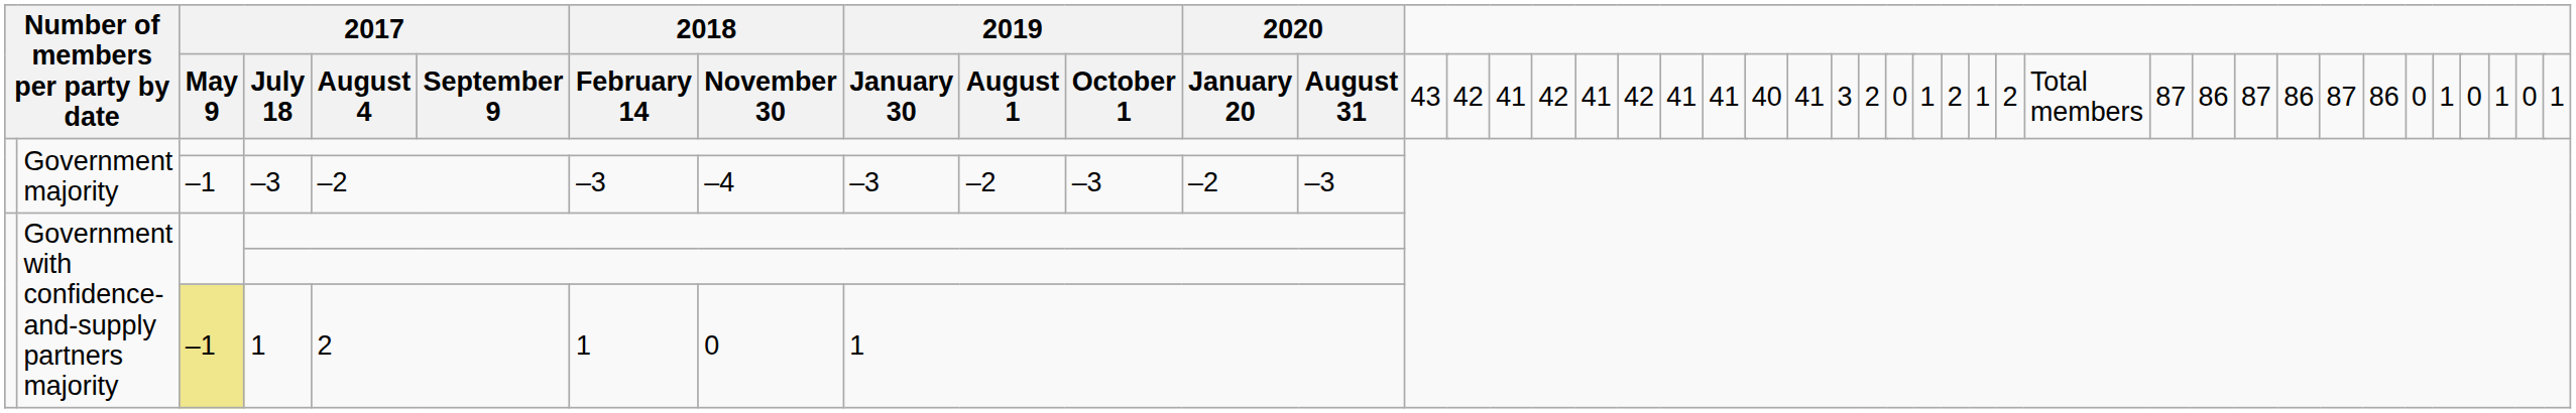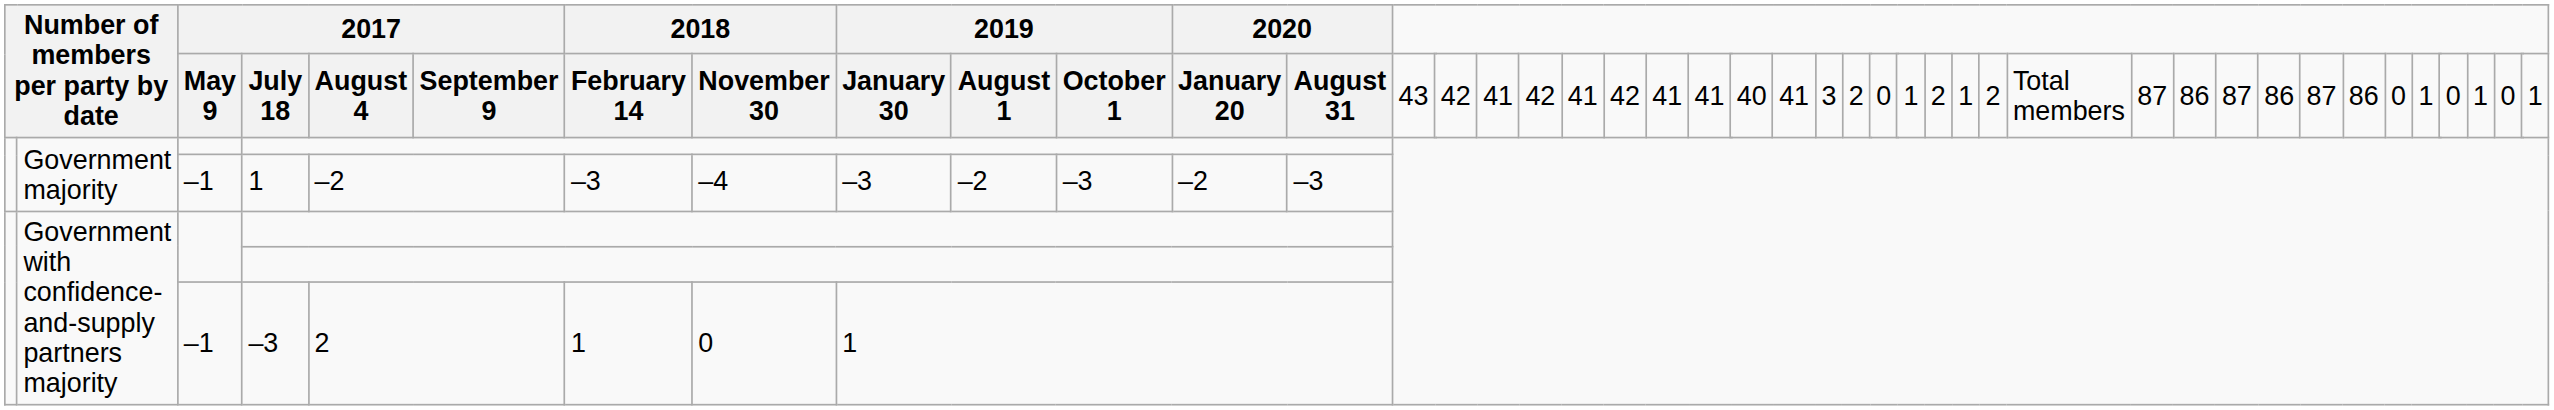row 4 | column 4: –3 -> 1
row 7 | column 3: khaki background -> no background
row 7 | column 4: 1 -> –3
